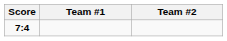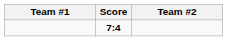columns swapped: Team #1 <-> Score
